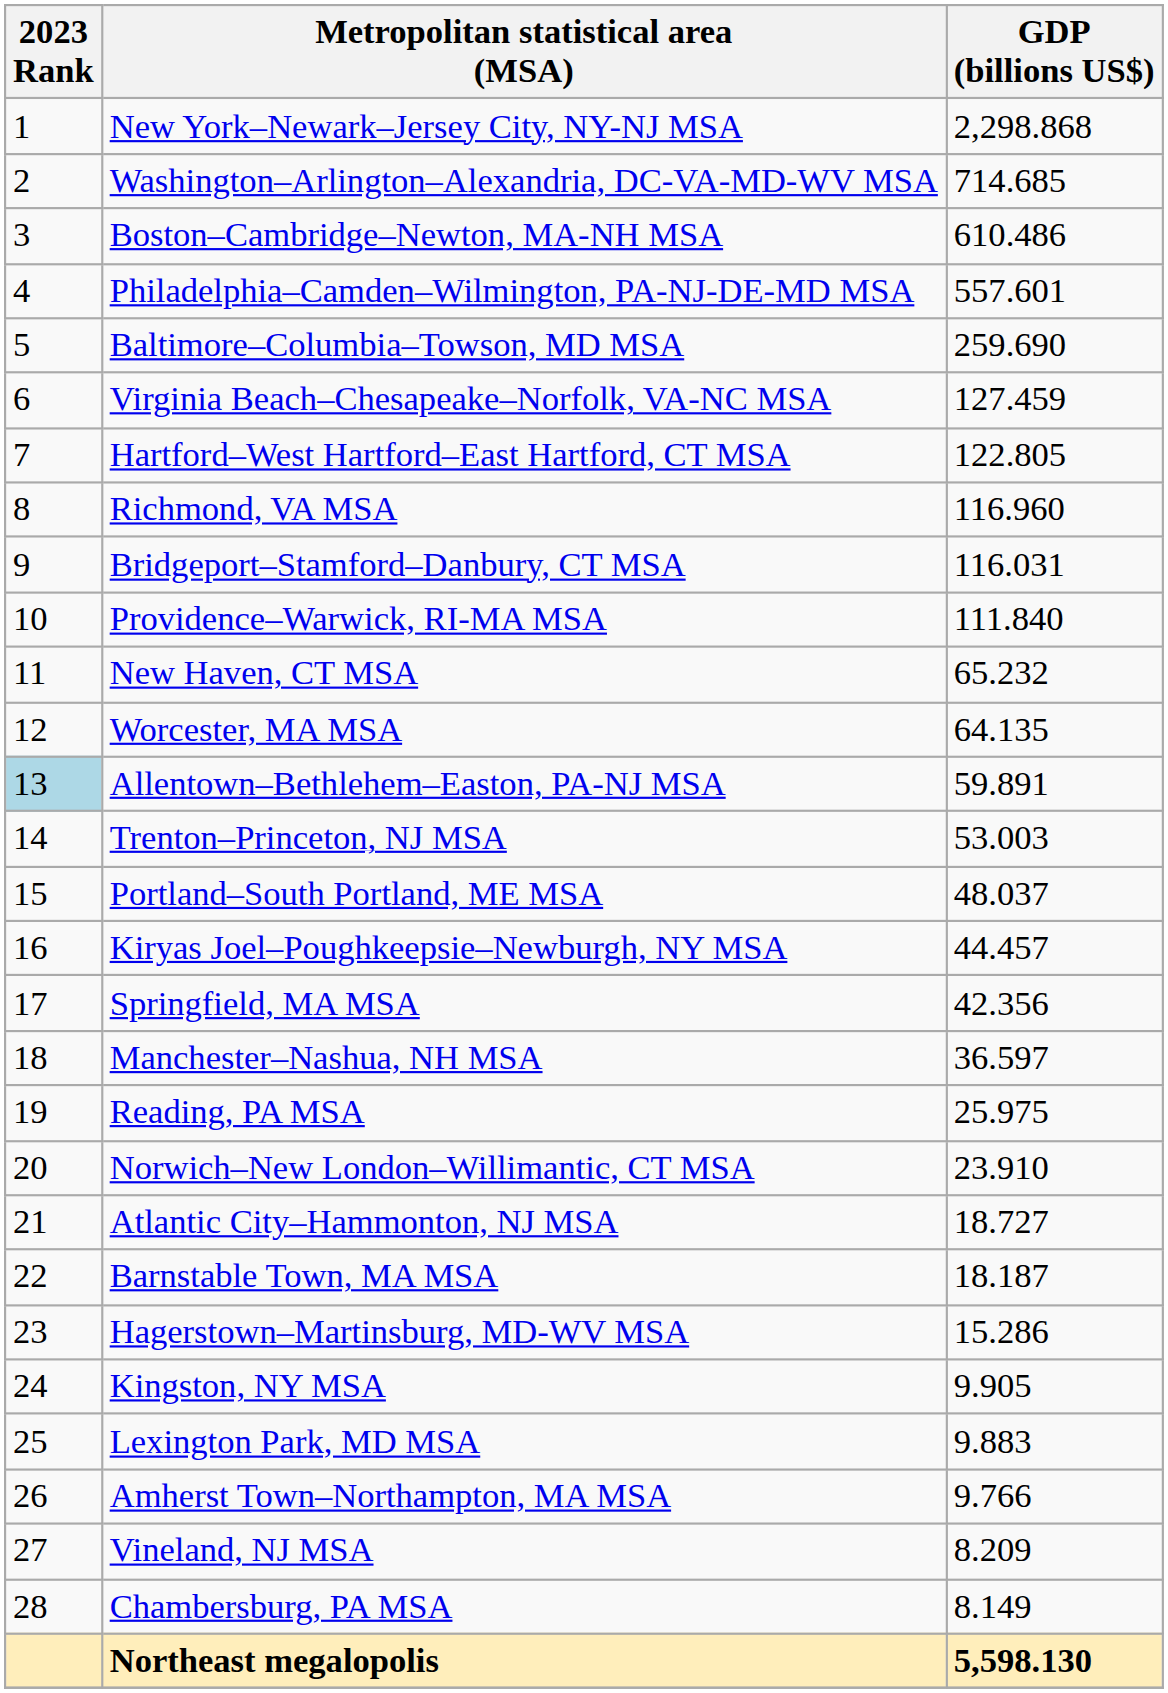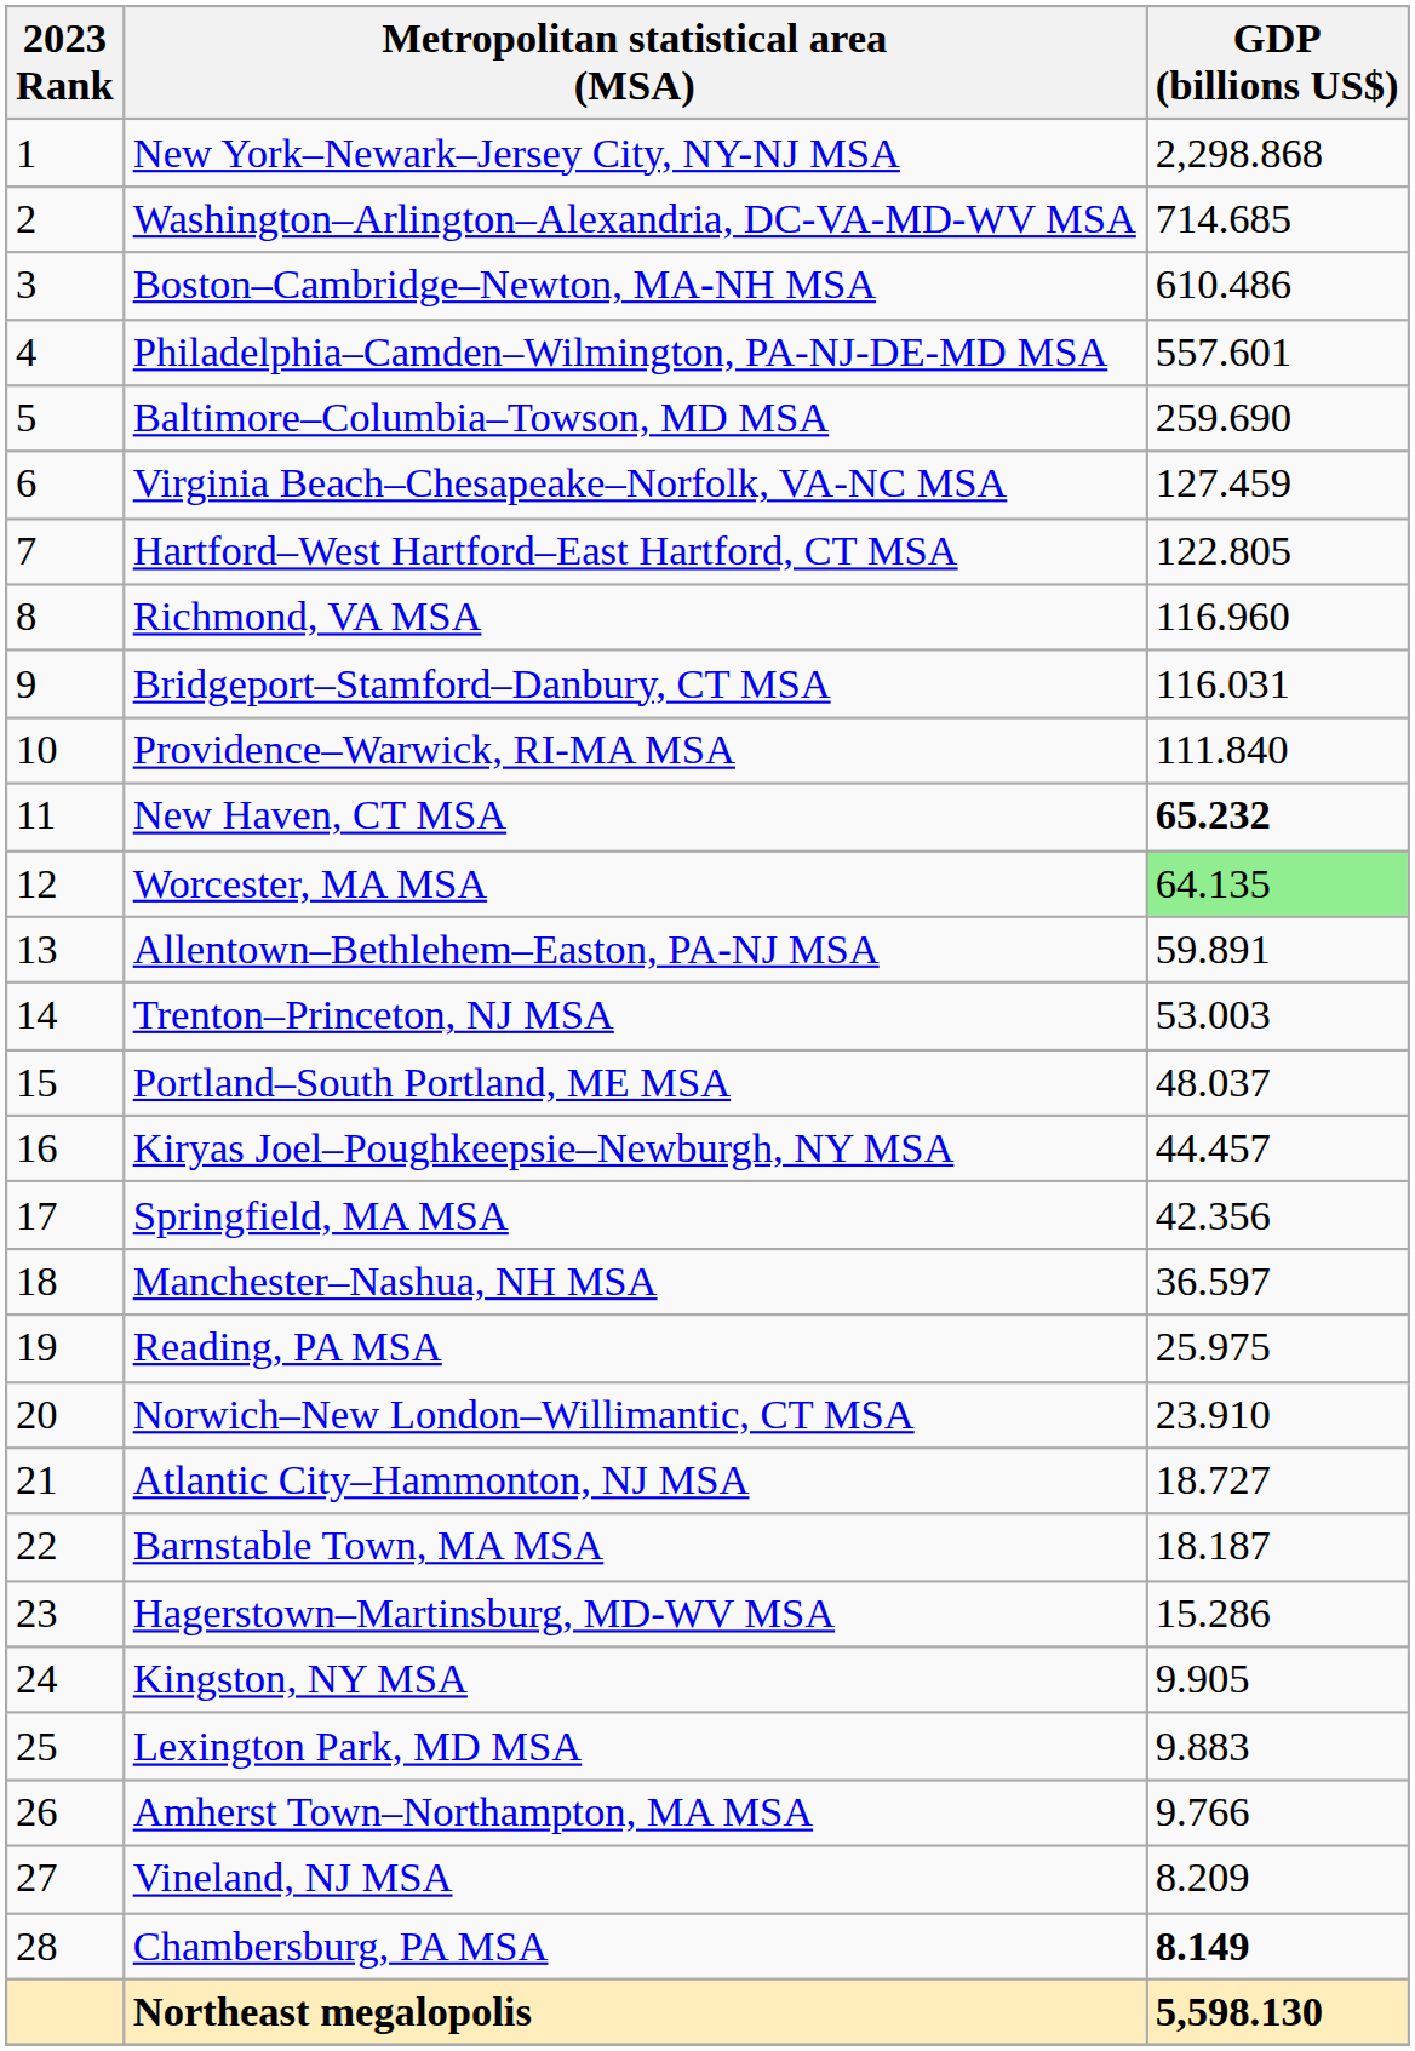New Haven, CT MSA | GDP (billions US$): normal -> bold
Worcester, MA MSA | GDP (billions US$): no background -> lightgreen background
Allentown–Bethlehem–Easton, PA-NJ MSA | 2023 Rank: lightblue background -> no background
Chambersburg, PA MSA | GDP (billions US$): normal -> bold
